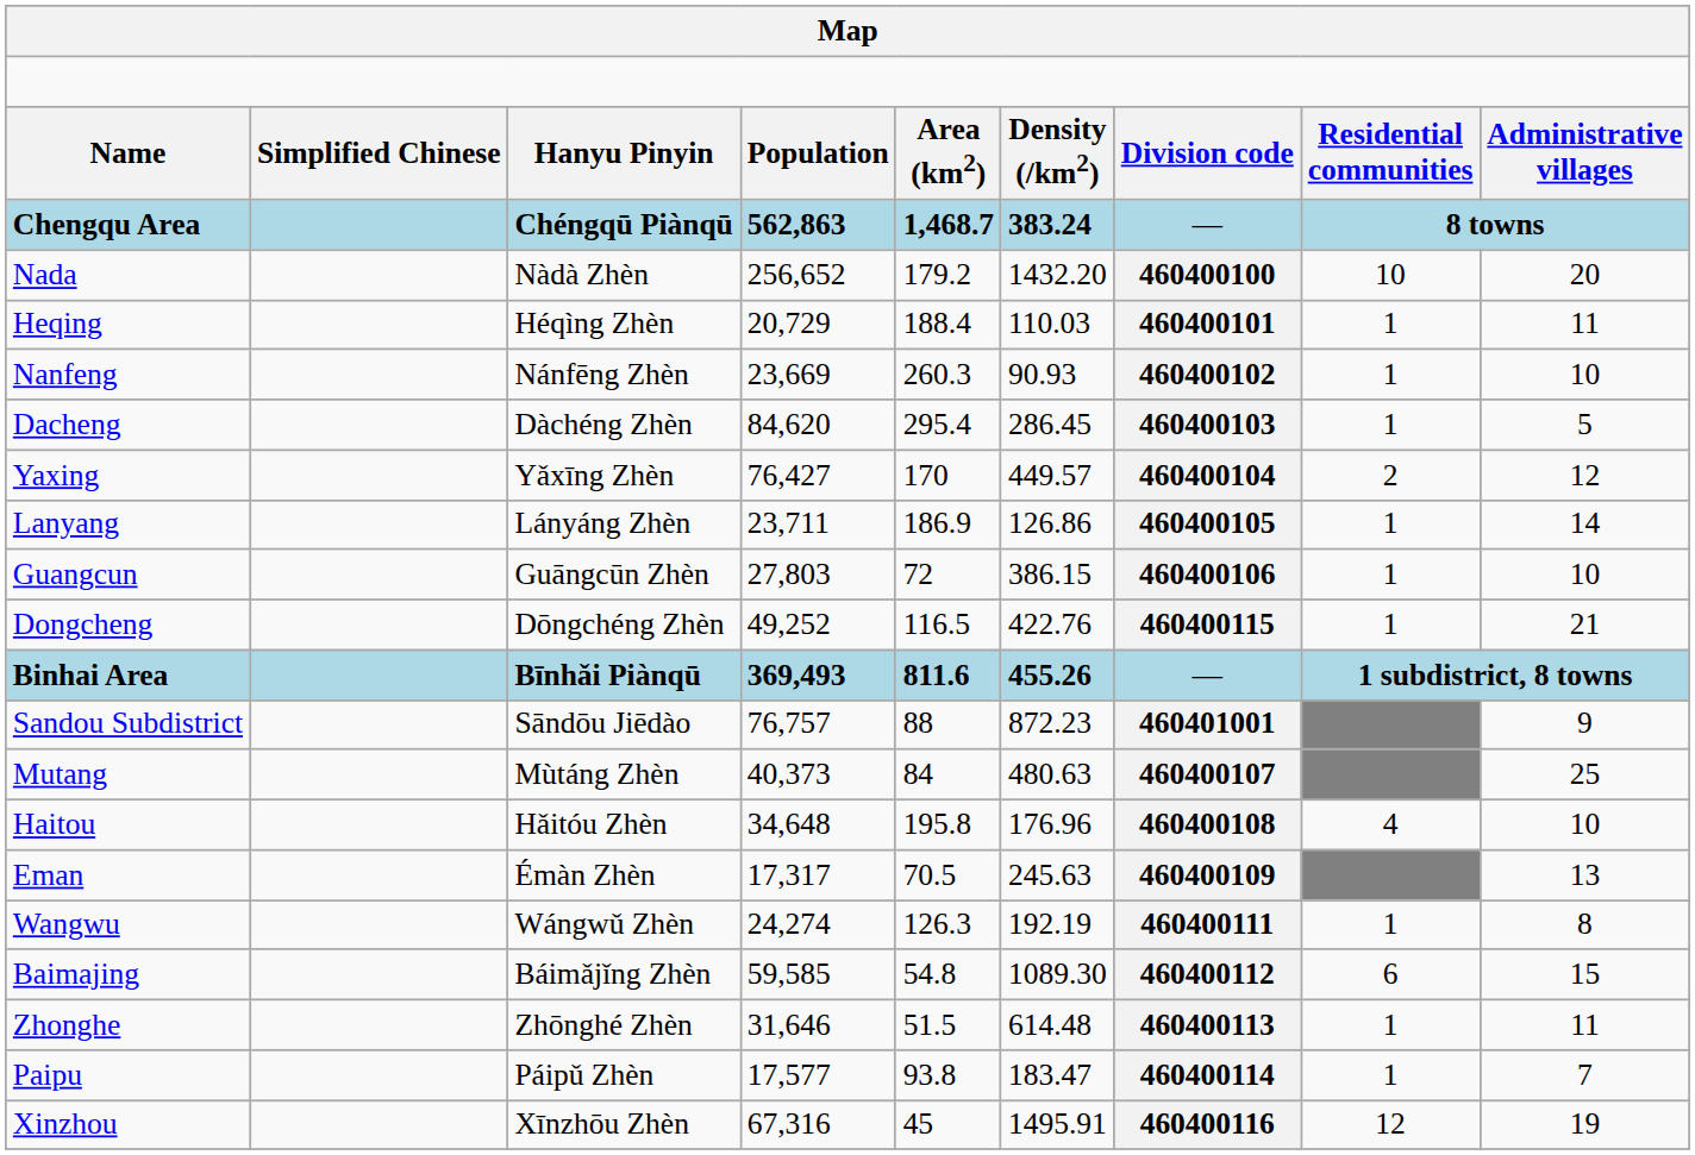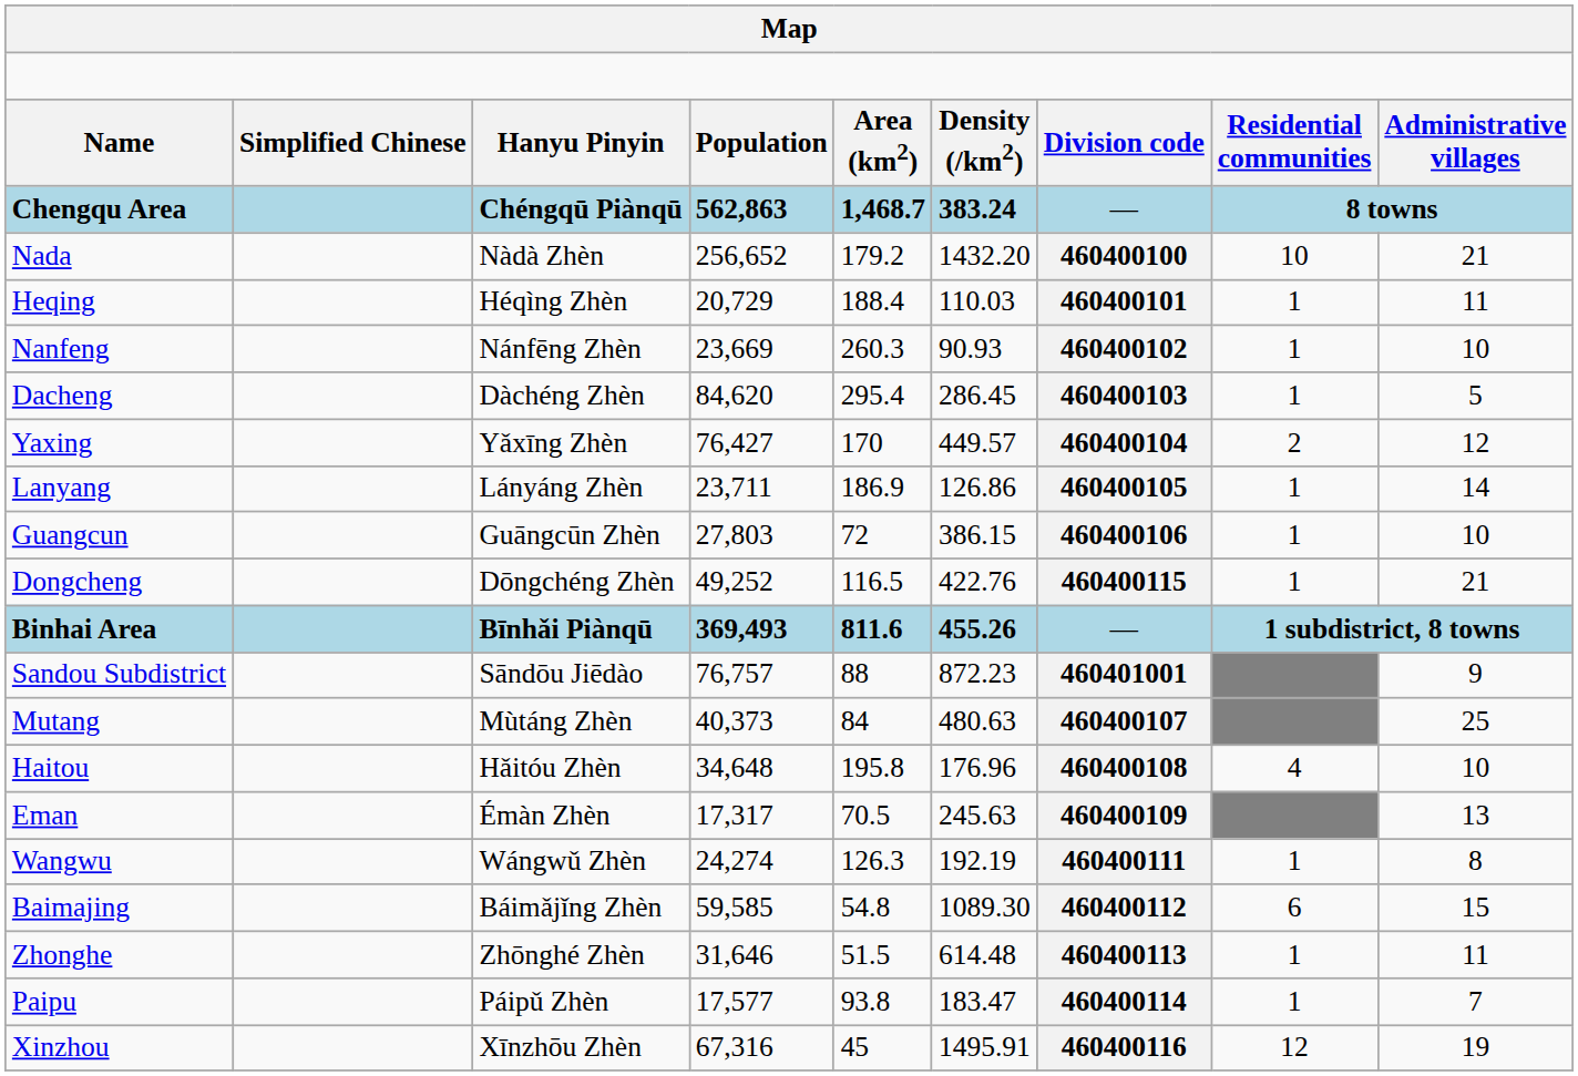Nada | column 9: 20 -> 21
